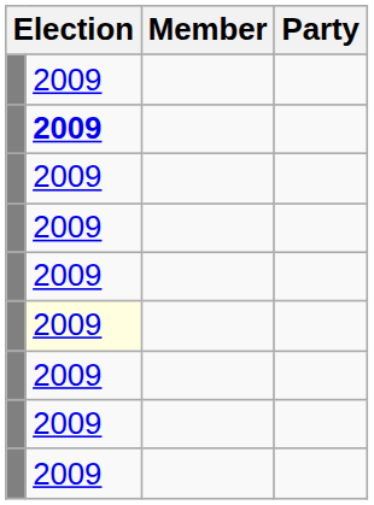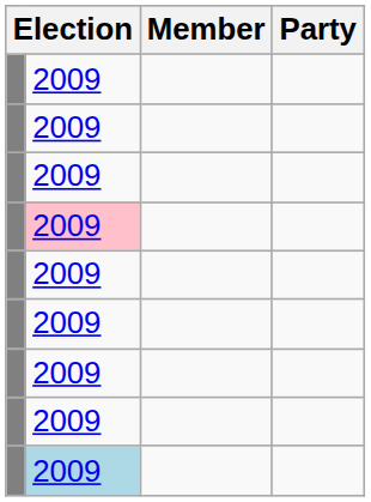row 3 | column 2: bold -> normal
row 5 | column 2: no background -> pink background
row 7 | column 2: lightyellow background -> no background
row 10 | column 2: no background -> lightblue background
